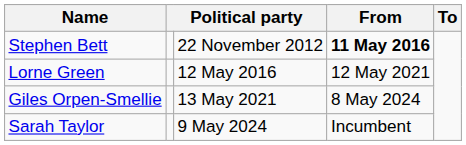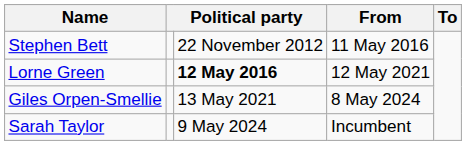Stephen Bett | From: bold -> normal
Lorne Green | column 3: normal -> bold
